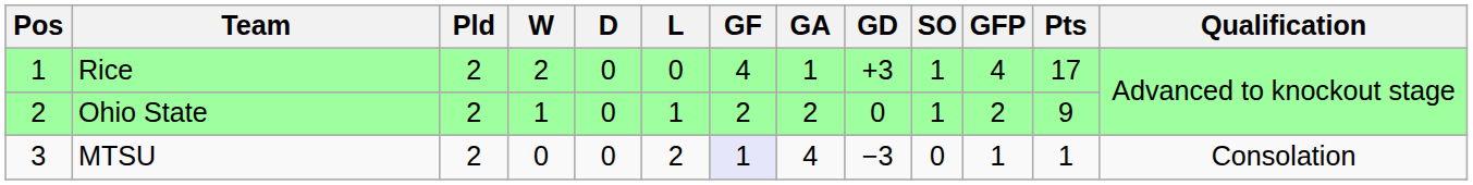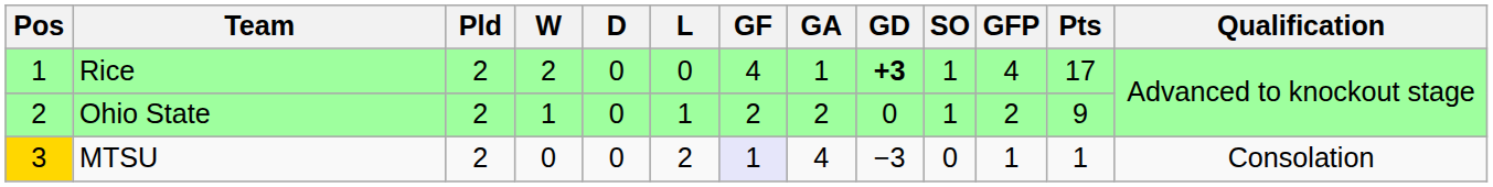Rice | GD: normal -> bold
MTSU | Pos: no background -> gold background
